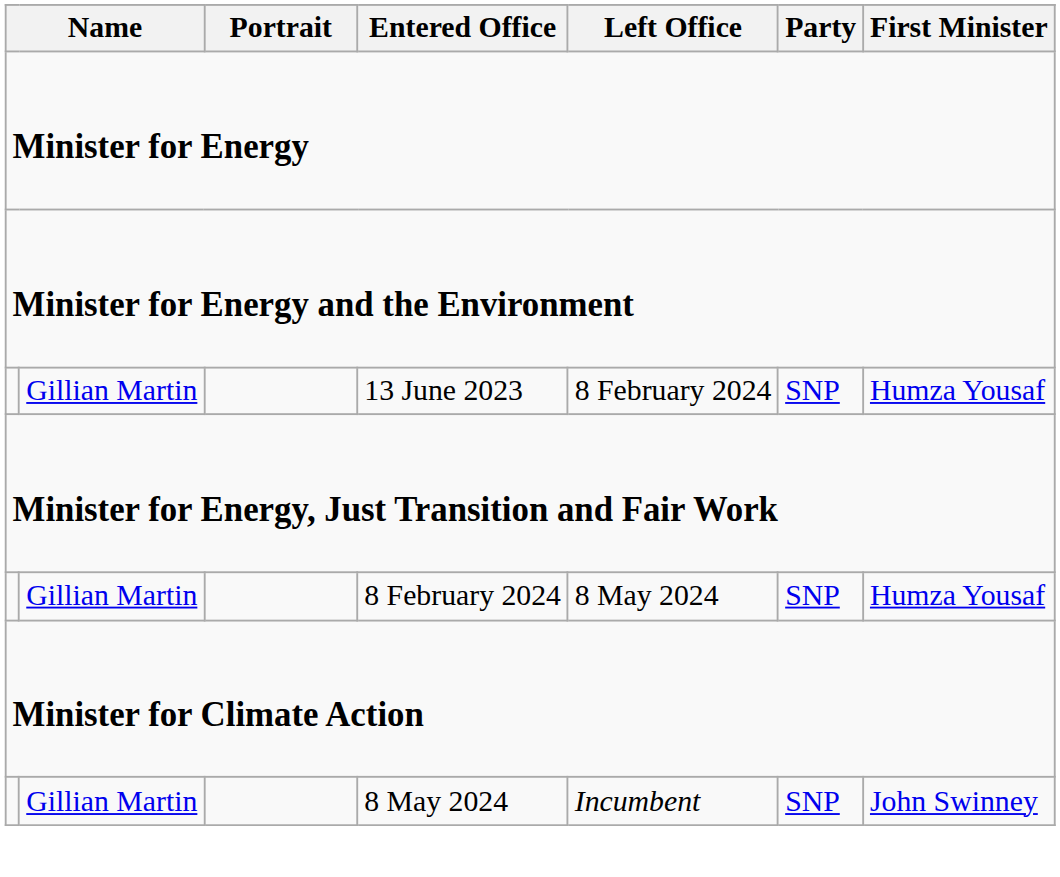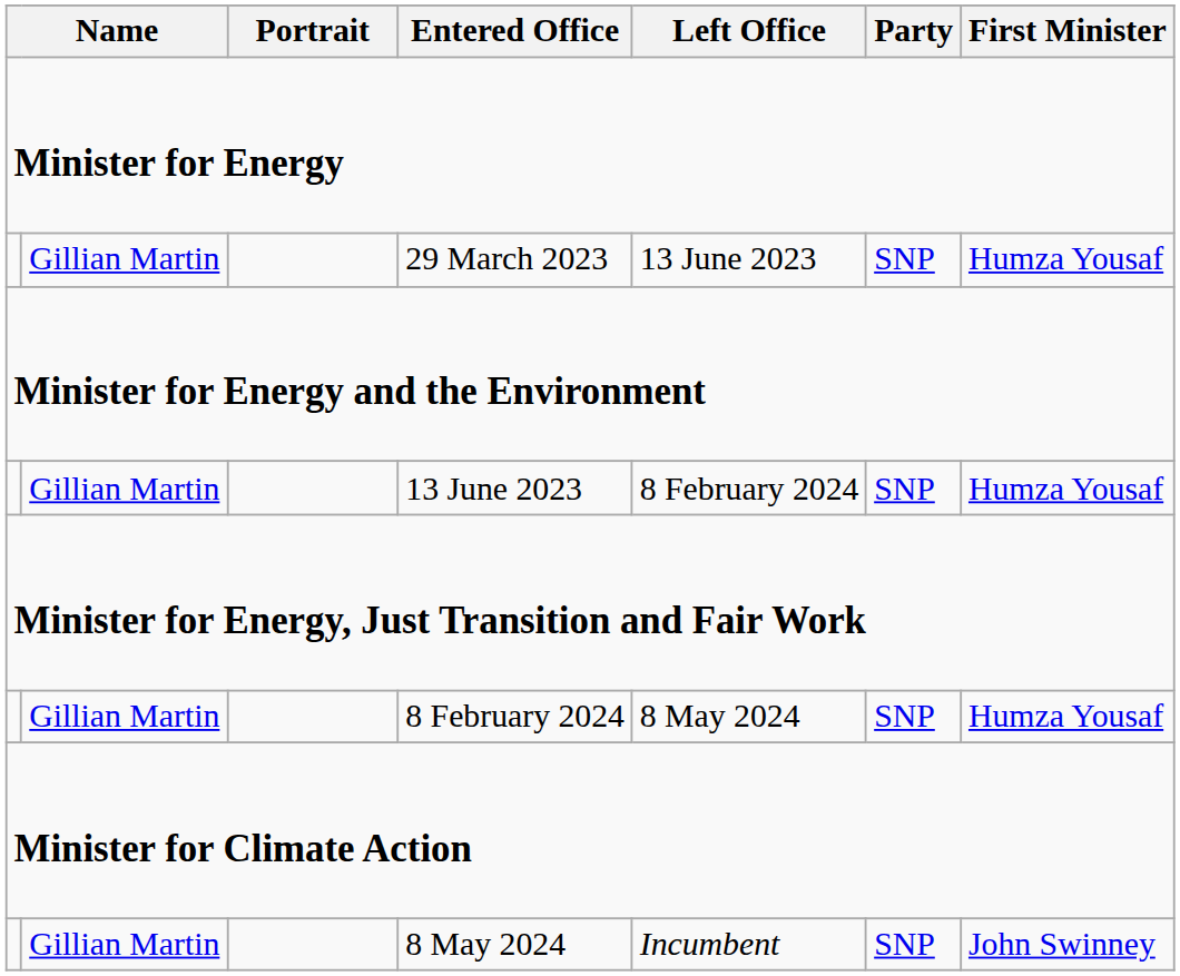+ row: Gillian Martin | 29 March 2023 | 13 June 2023 | SNP | Humza Yousaf
